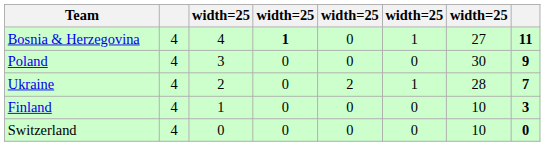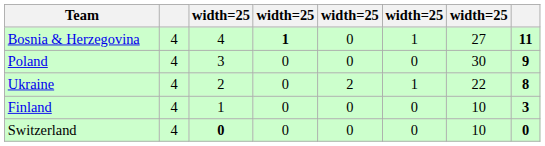Ukraine | column 7: 28 -> 22
Ukraine | column 8: 7 -> 8
Switzerland | column 3: normal -> bold
